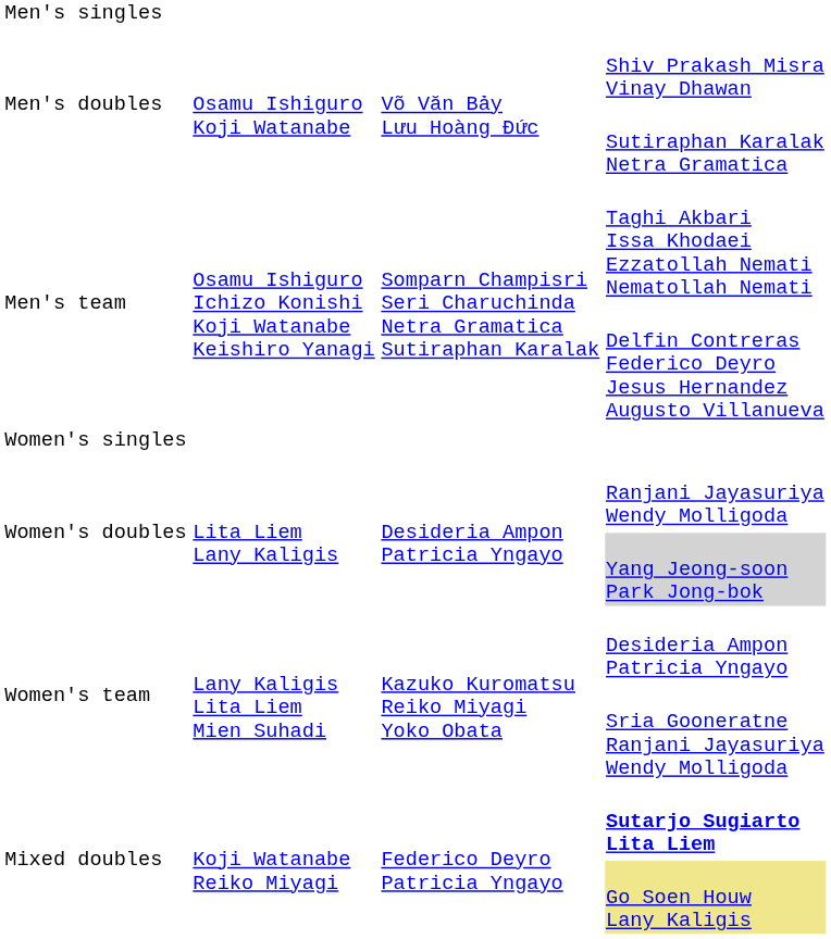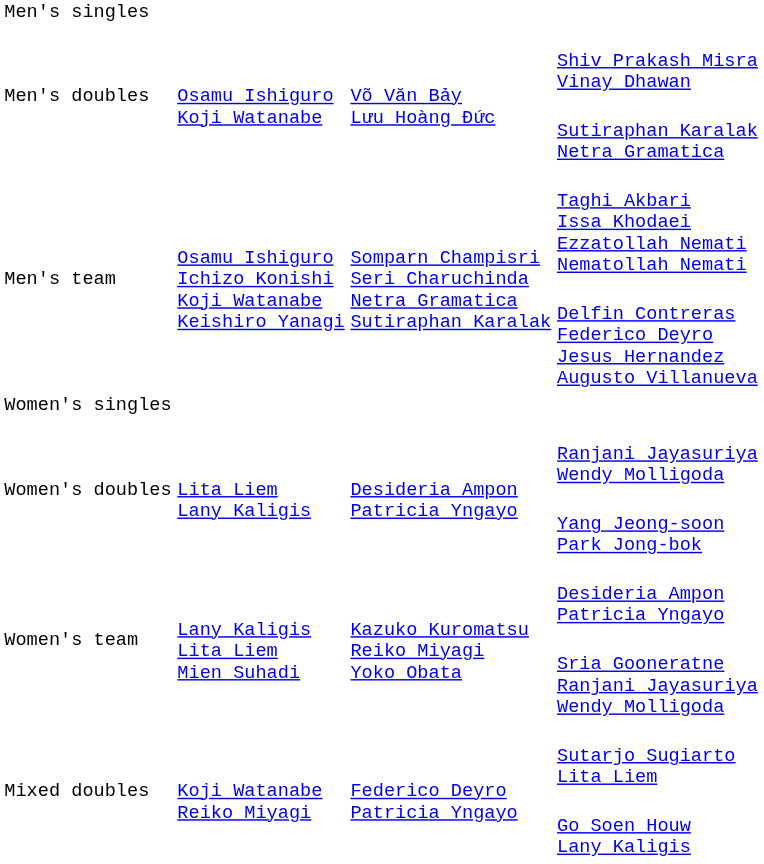Yang Jeong-soon Park Jong-bok | column 4: lightgrey background -> no background
Sutarjo Sugiarto Lita Liem | column 4: bold -> normal
Go Soen Houw Lany Kaligis | column 4: khaki background -> no background
